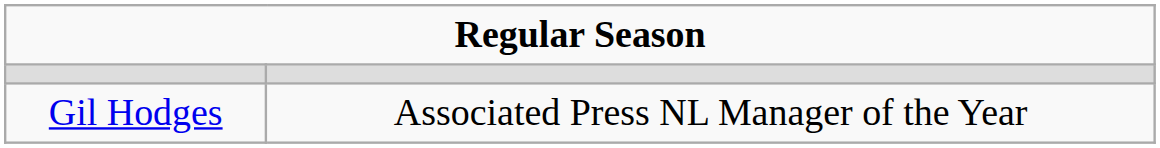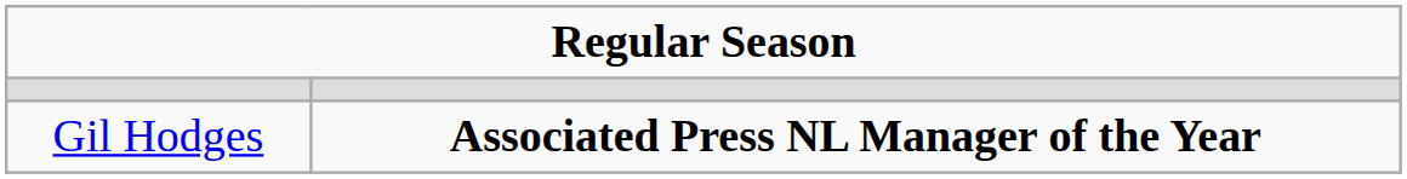Gil Hodges | column 2: normal -> bold
